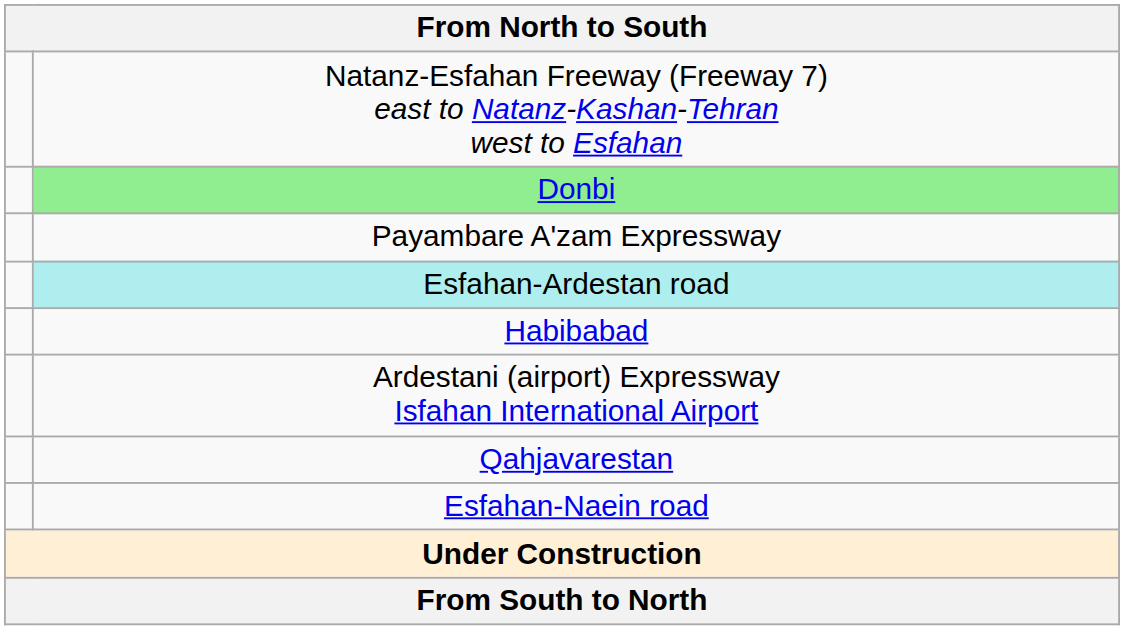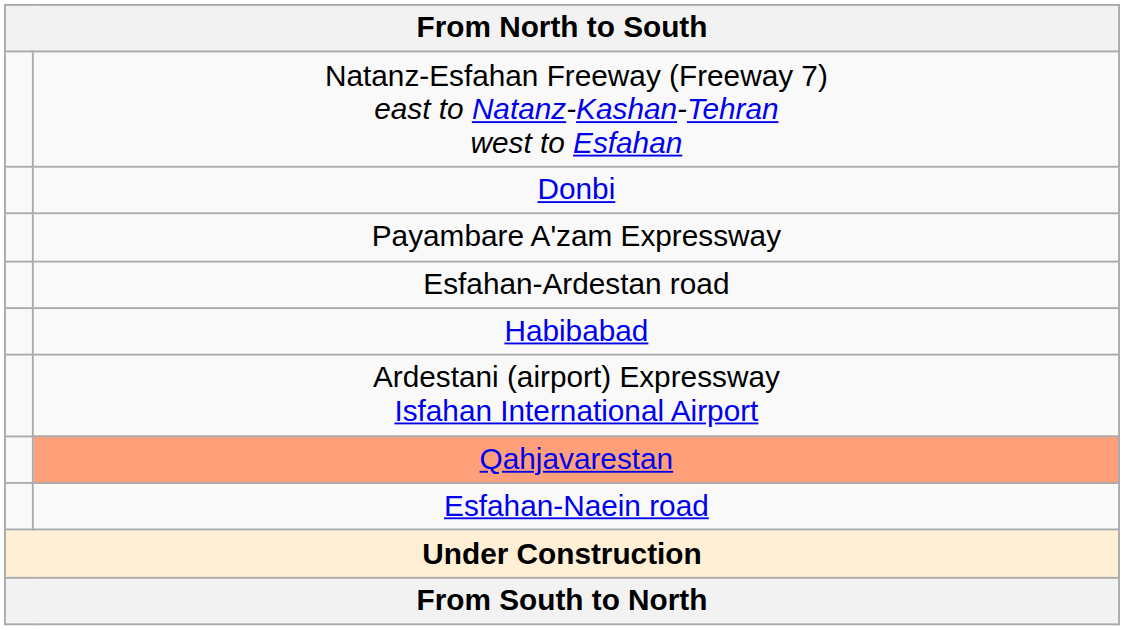Donbi | column 2: lightgreen background -> no background
Esfahan-Ardestan road | column 2: paleturquoise background -> no background
Qahjavarestan | column 2: no background -> lightsalmon background
